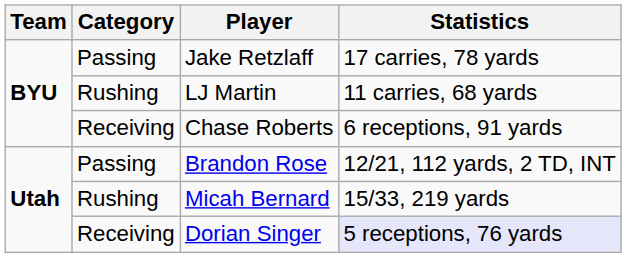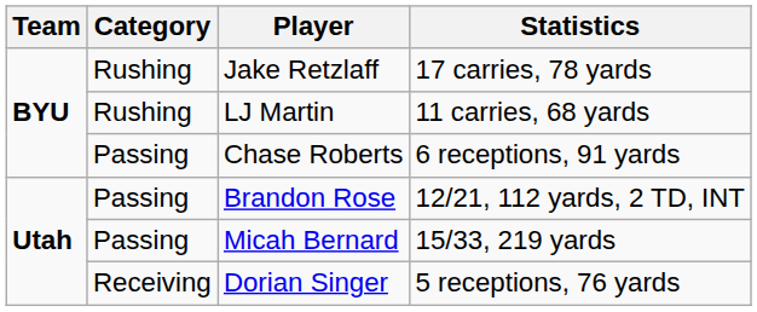Jake Retzlaff | Category: Passing -> Rushing
Chase Roberts | Category: Receiving -> Passing
Micah Bernard | Category: Rushing -> Passing
Dorian Singer | Statistics: lavender background -> no background
